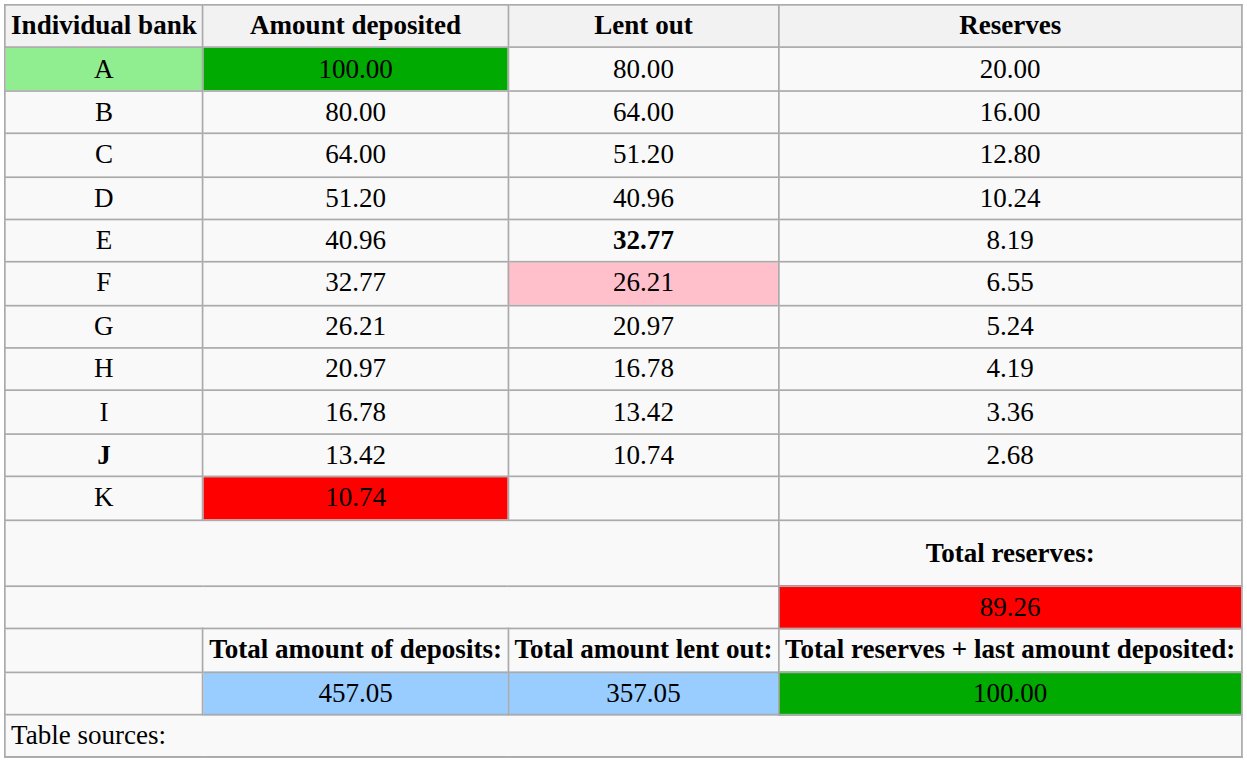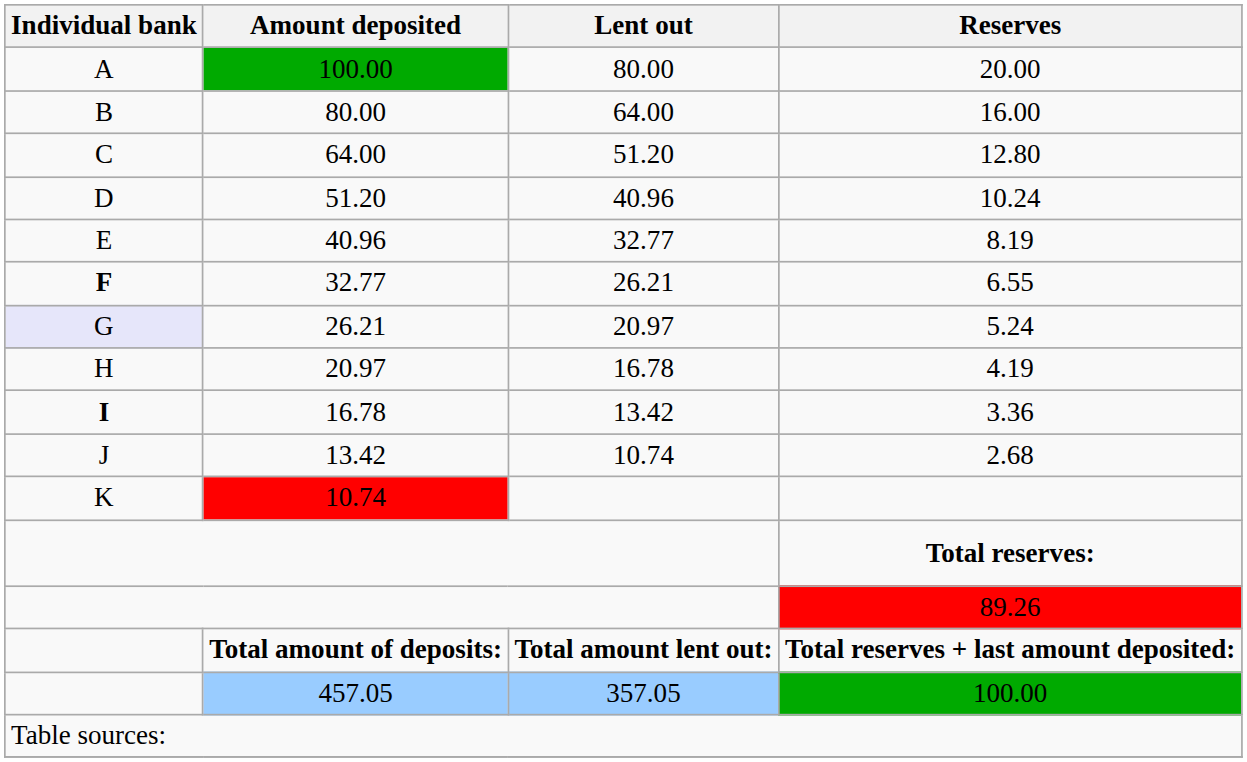20.00 | Individual bank: lightgreen background -> no background
8.19 | Lent out: bold -> normal
6.55 | Individual bank: normal -> bold
6.55 | Lent out: pink background -> no background
5.24 | Individual bank: no background -> lavender background
3.36 | Individual bank: normal -> bold
2.68 | Individual bank: bold -> normal
